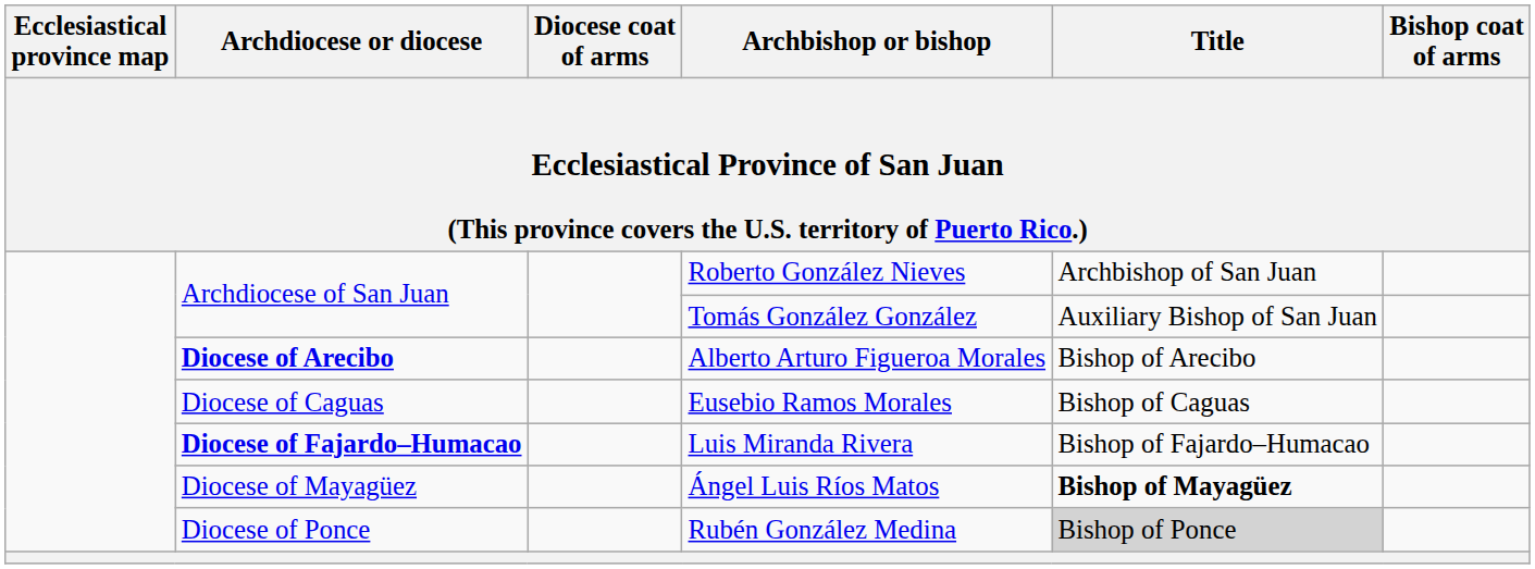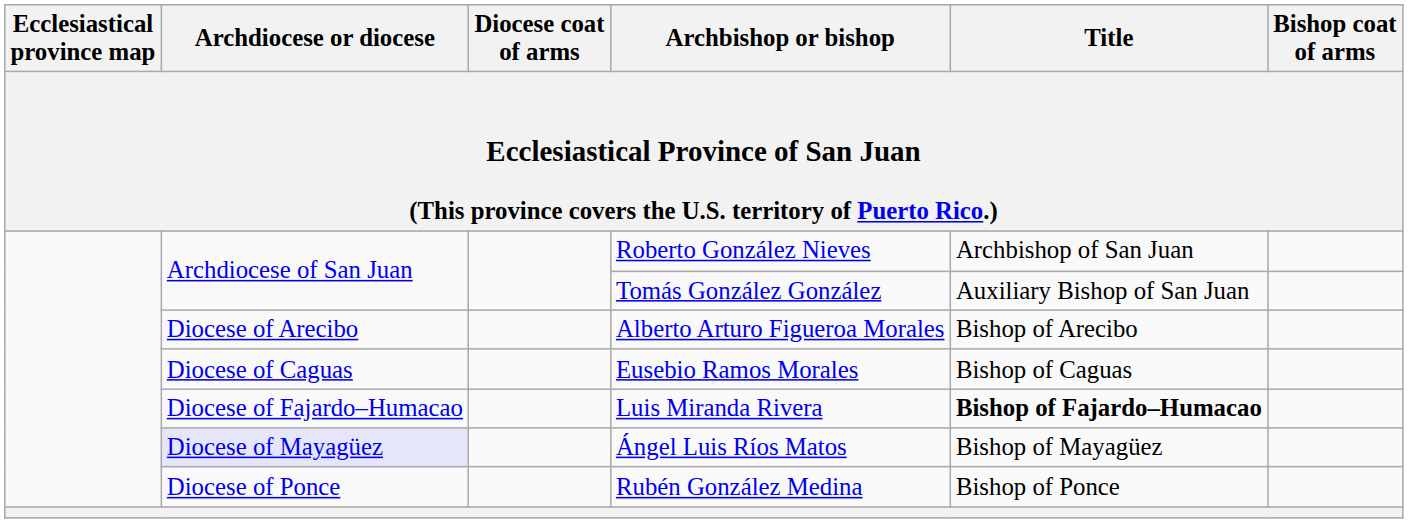Alberto Arturo Figueroa Morales | Archdiocese or diocese: bold -> normal
Luis Miranda Rivera | Archdiocese or diocese: bold -> normal
Luis Miranda Rivera | Title: normal -> bold
Ángel Luis Ríos Matos | Archdiocese or diocese: no background -> lavender background
Ángel Luis Ríos Matos | Title: bold -> normal
Rubén González Medina | Title: lightgrey background -> no background
